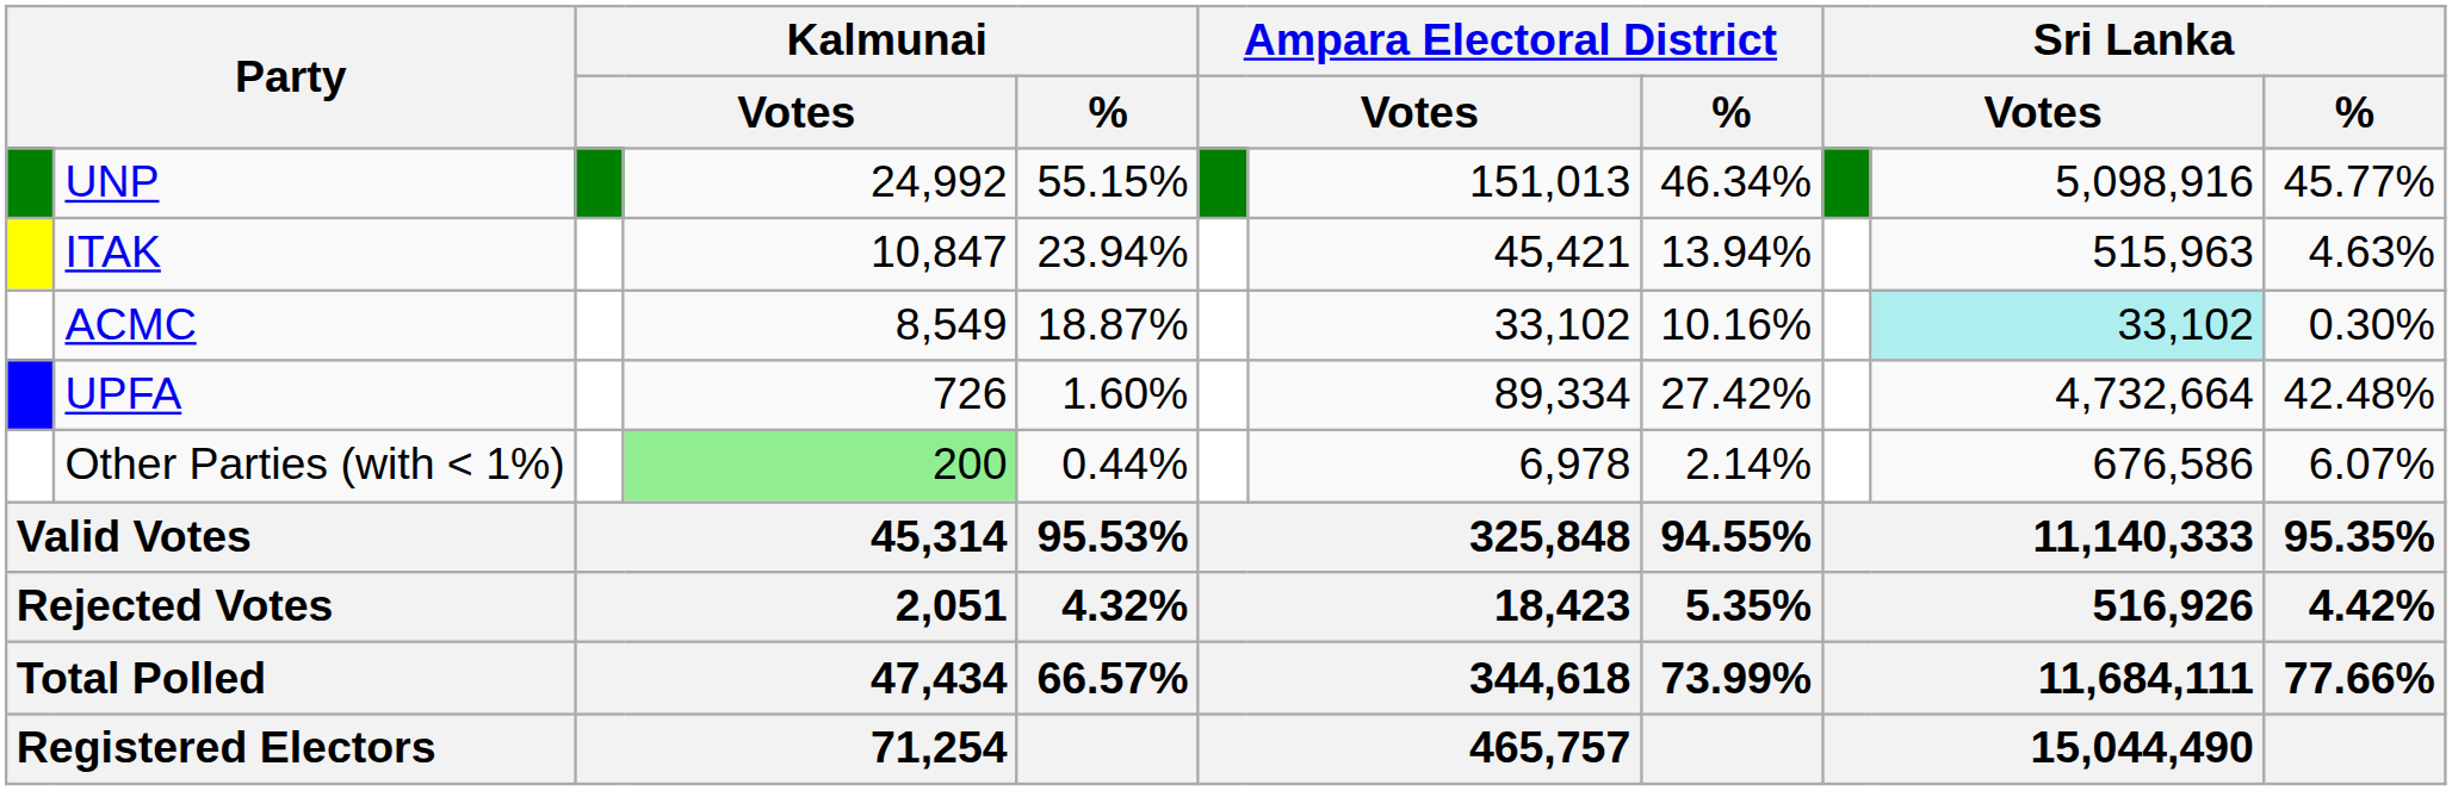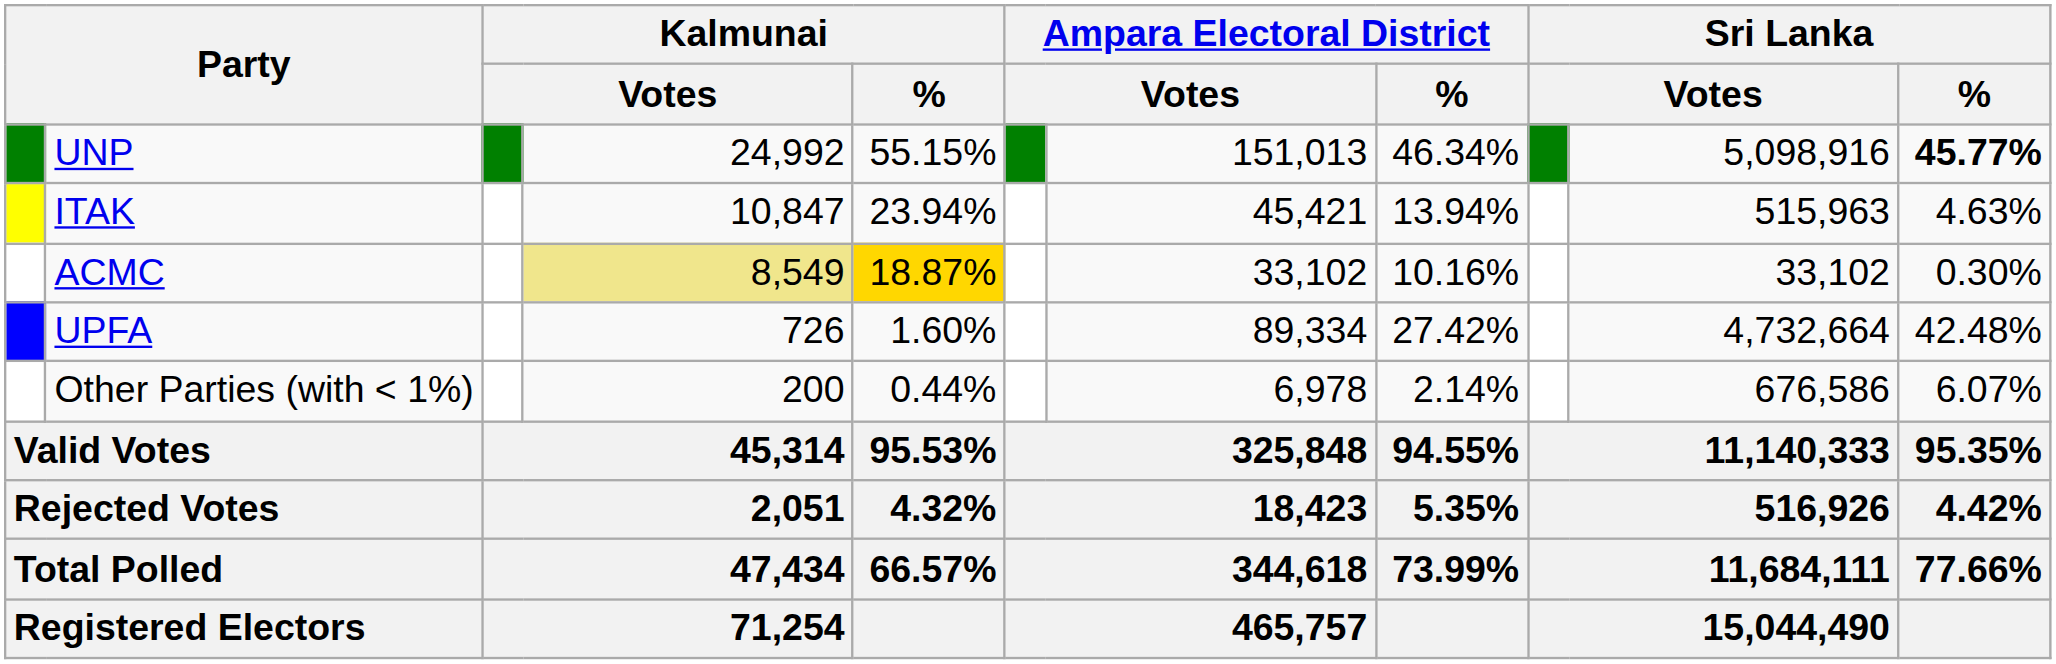UNP | Sri Lanka / %: normal -> bold
ACMC | column 4: no background -> khaki background
ACMC | Kalmunai / %: no background -> gold background
ACMC | column 10: paleturquoise background -> no background
Other Parties (with < 1%) | column 4: lightgreen background -> no background
